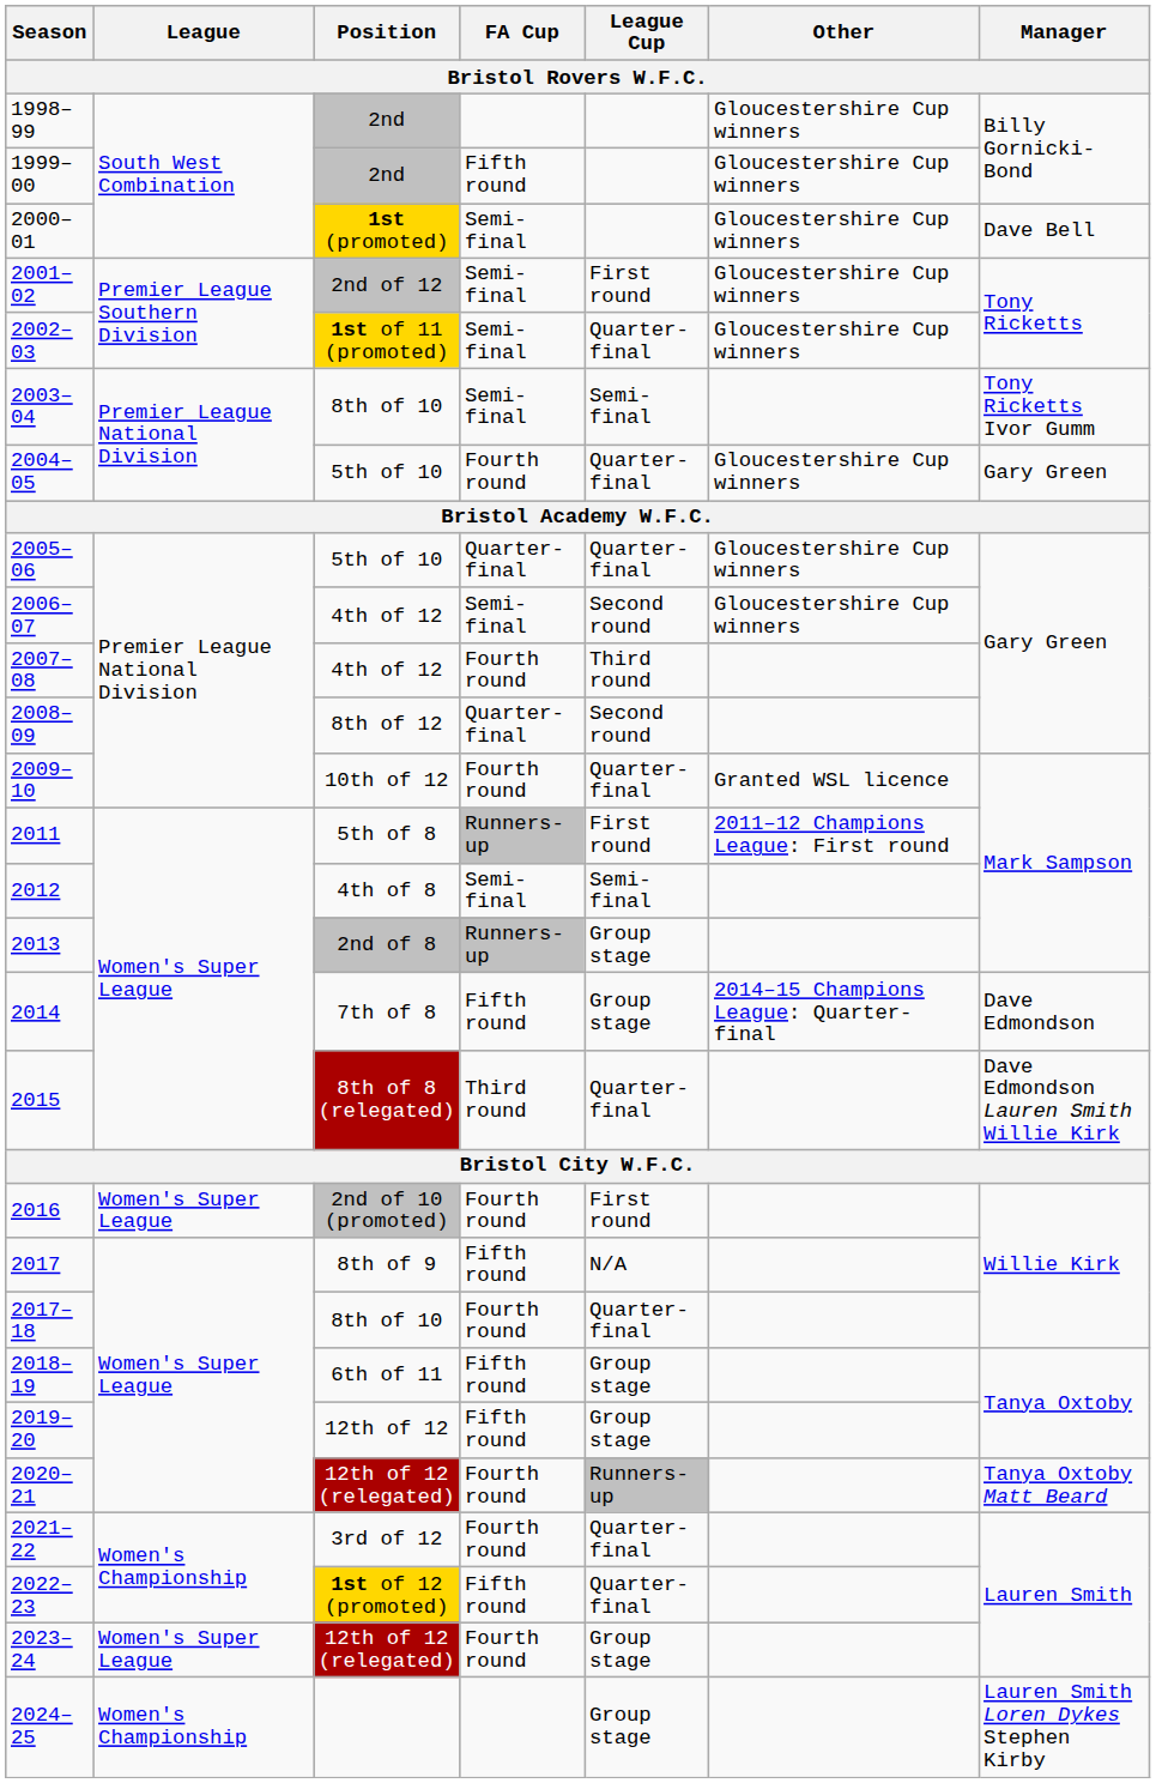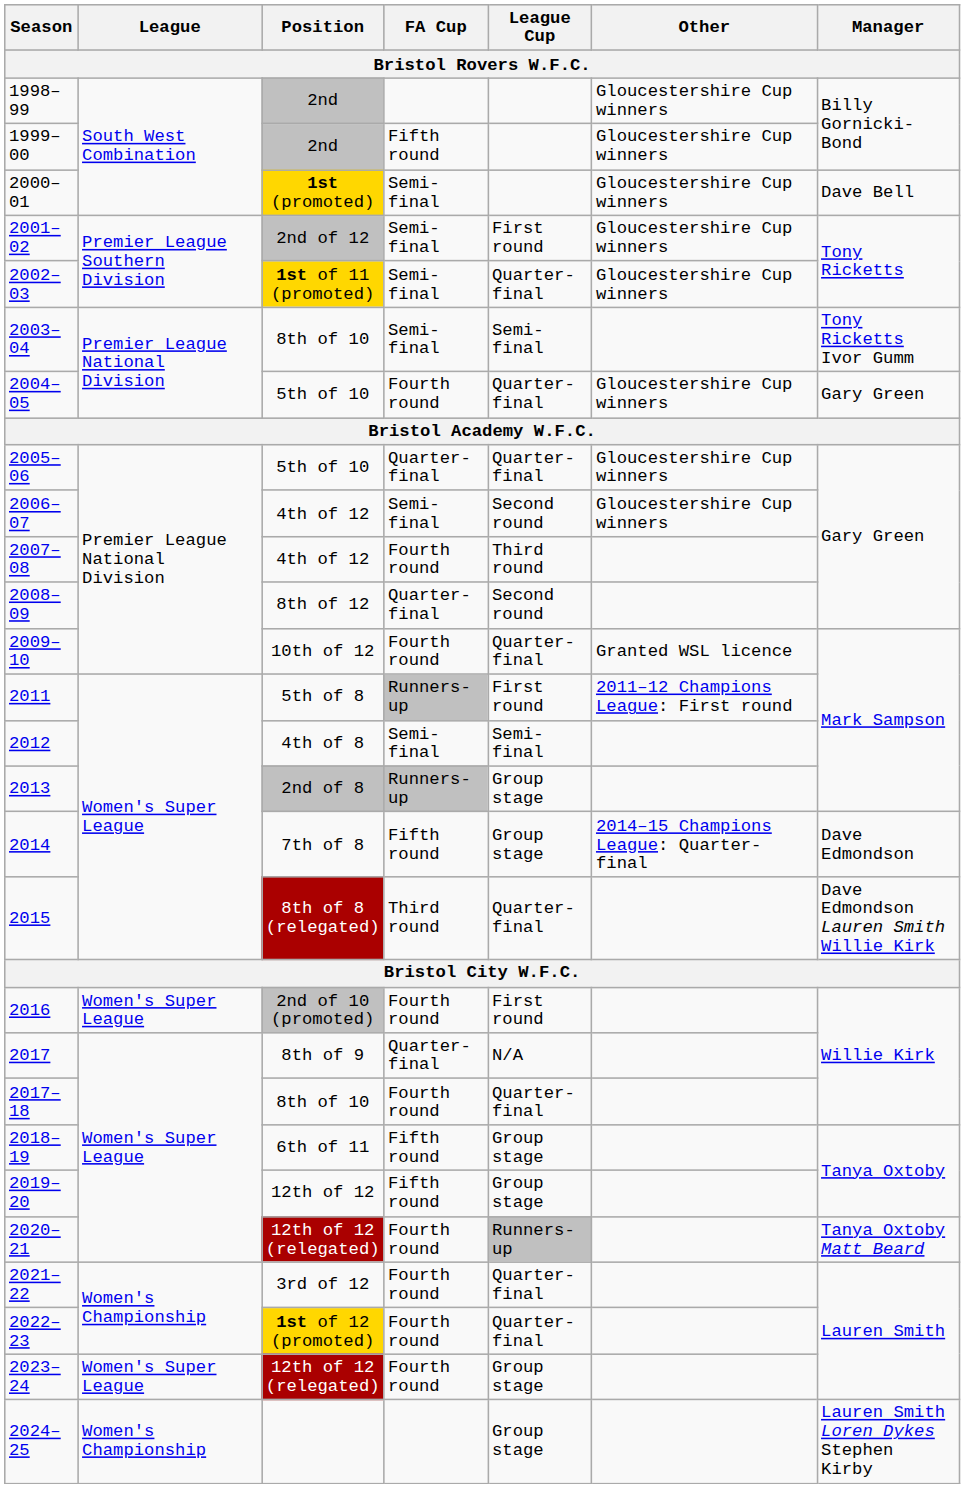2017 | FA Cup: Fifth round -> Quarter-final
2022–23 | FA Cup: Fifth round -> Fourth round
